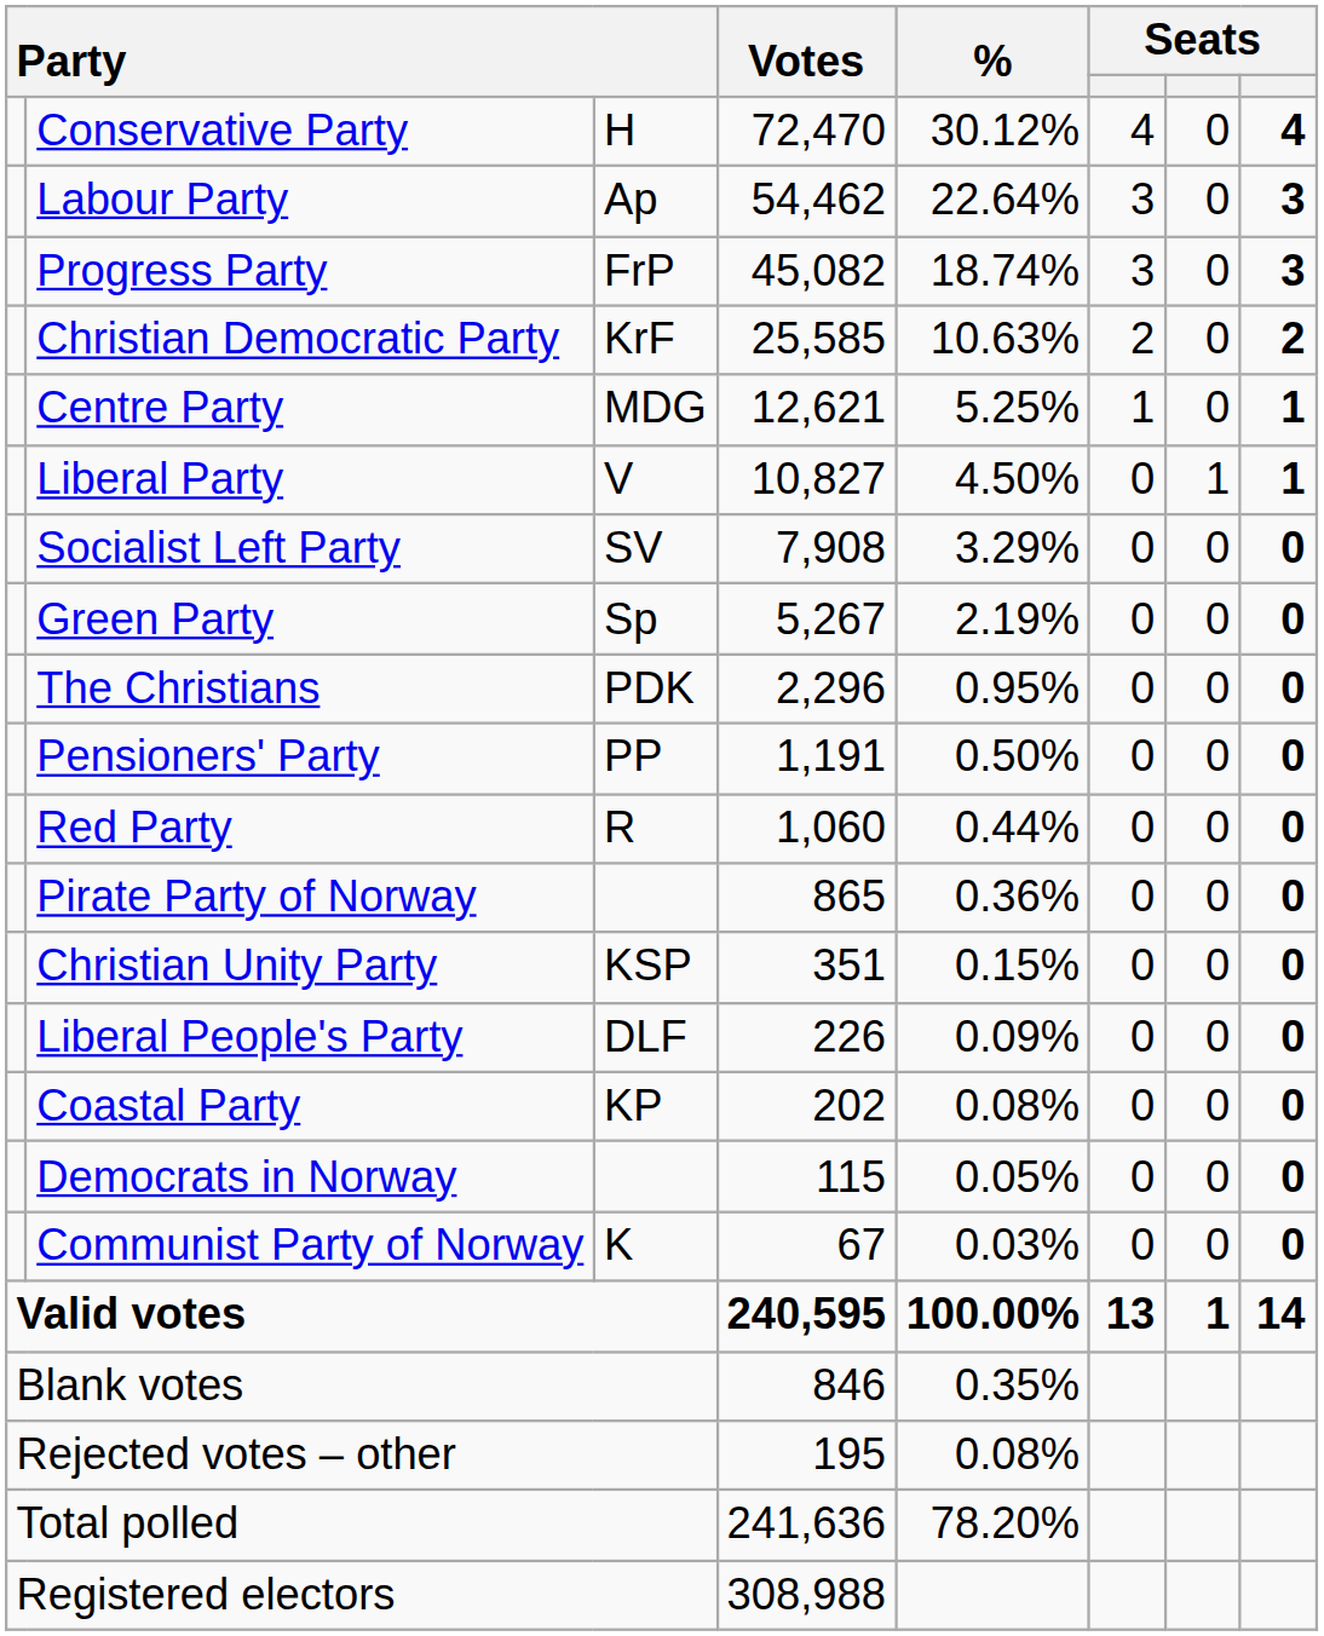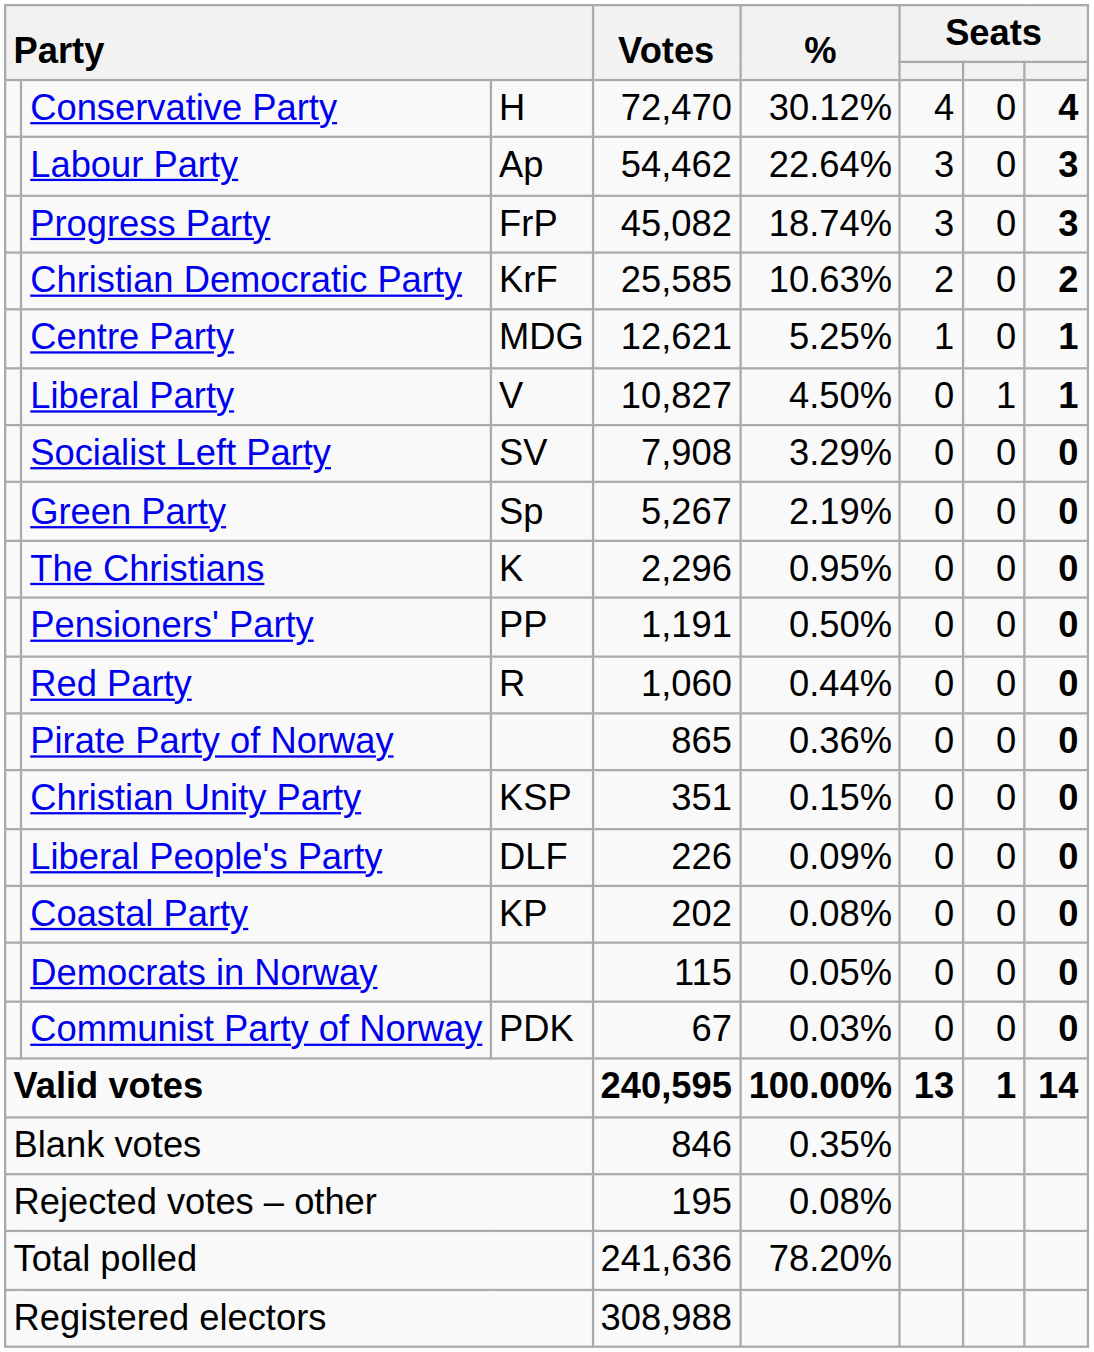The Christians | column 3: PDK -> K
Communist Party of Norway | column 3: K -> PDK
